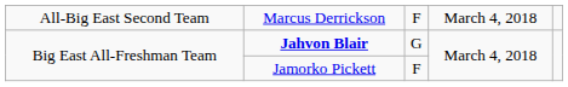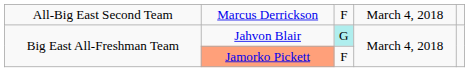row 2 | column 2: bold -> normal
row 2 | column 3: no background -> paleturquoise background
row 3 | column 2: no background -> lightsalmon background
